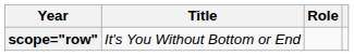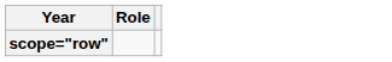- column: Title | It's You Without Bottom or End
